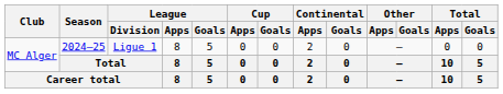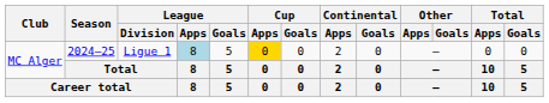MC Alger / Ligue 1 | League / Apps: no background -> lightblue background
MC Alger / Ligue 1 | Cup / Apps: no background -> gold background
